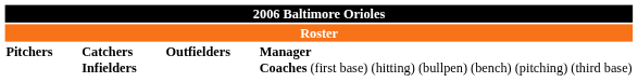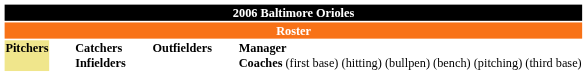Pitchers | column 1: no background -> khaki background
